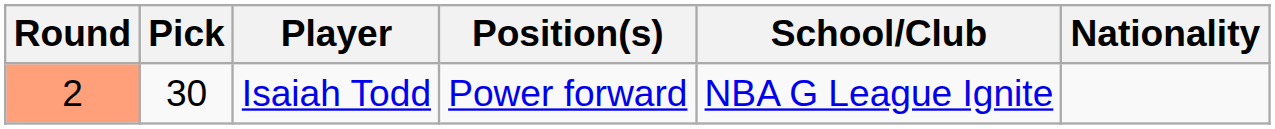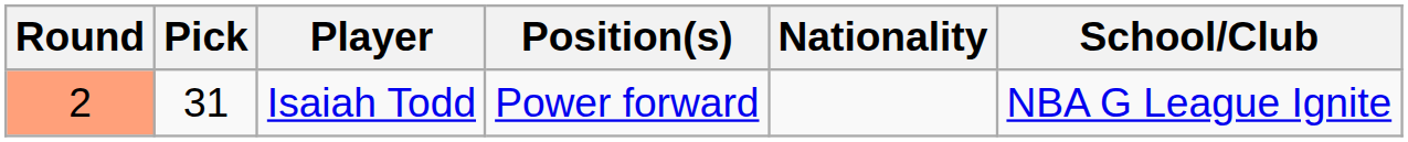columns swapped: Nationality <-> School/Club
Isaiah Todd | Pick: 30 -> 31
